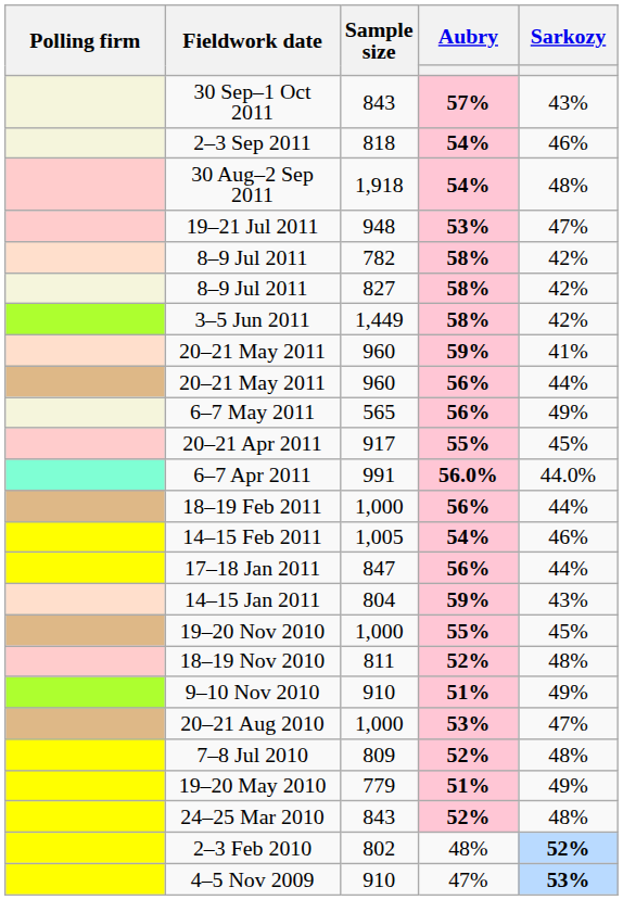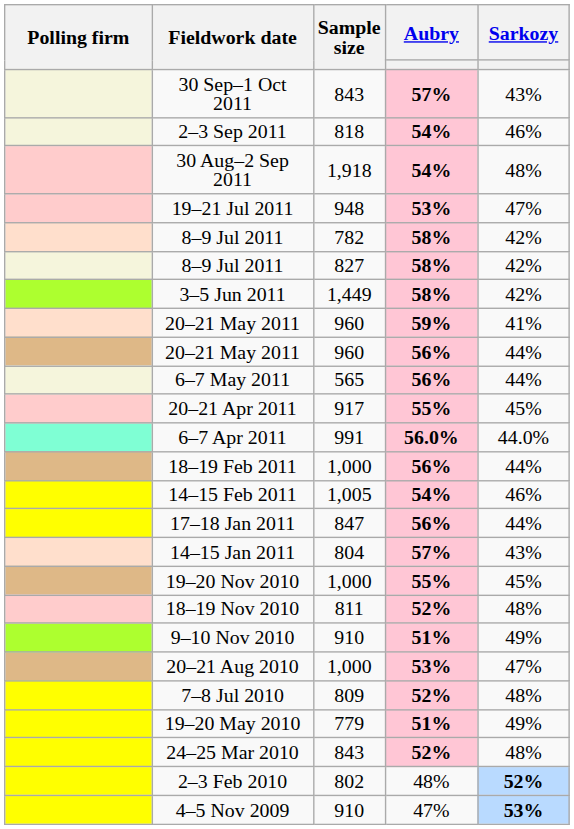6–7 May 2011 | Sarkozy: 49% -> 44%
14–15 Jan 2011 | Aubry: 59% -> 57%
